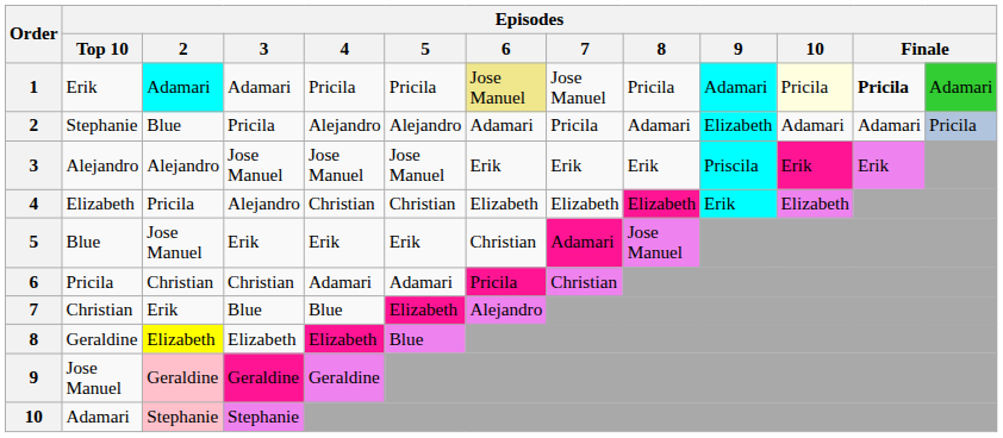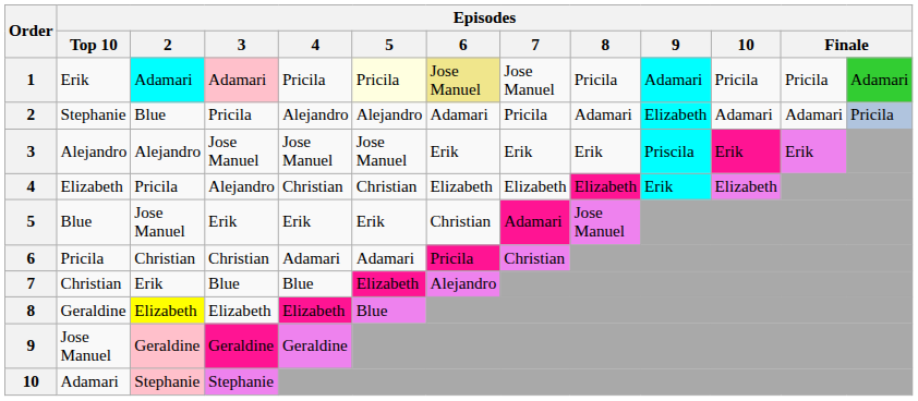1 | Episodes / 3: no background -> pink background
1 | Episodes / 5: no background -> lightyellow background
1 | Episodes / 10: lightyellow background -> no background
1 | column 12: bold -> normal
